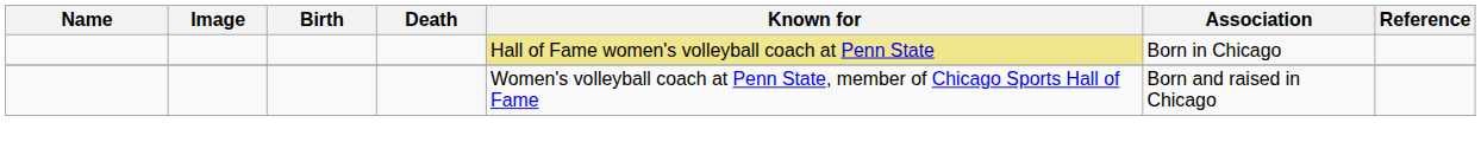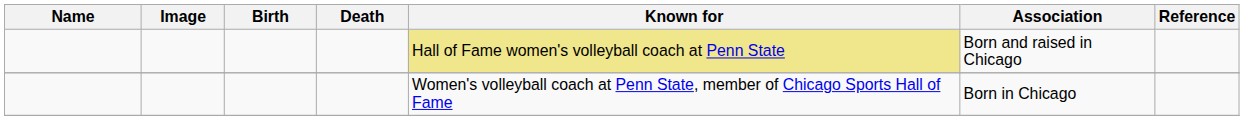row 2 | Association: Born in Chicago -> Born and raised in Chicago
row 3 | Association: Born and raised in Chicago -> Born in Chicago
